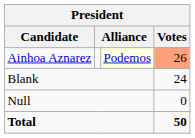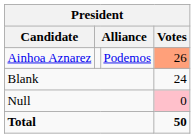Ainhoa Aznarez | column 3: lightyellow background -> no background
Null | Votes: no background -> pink background
